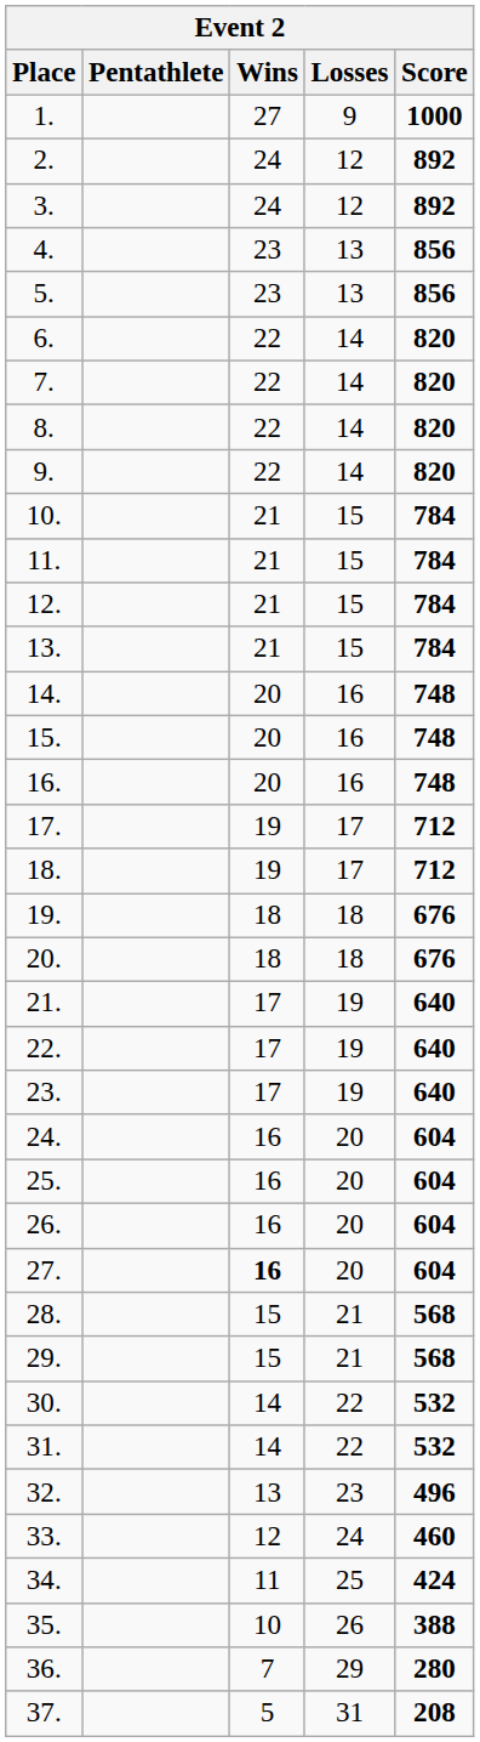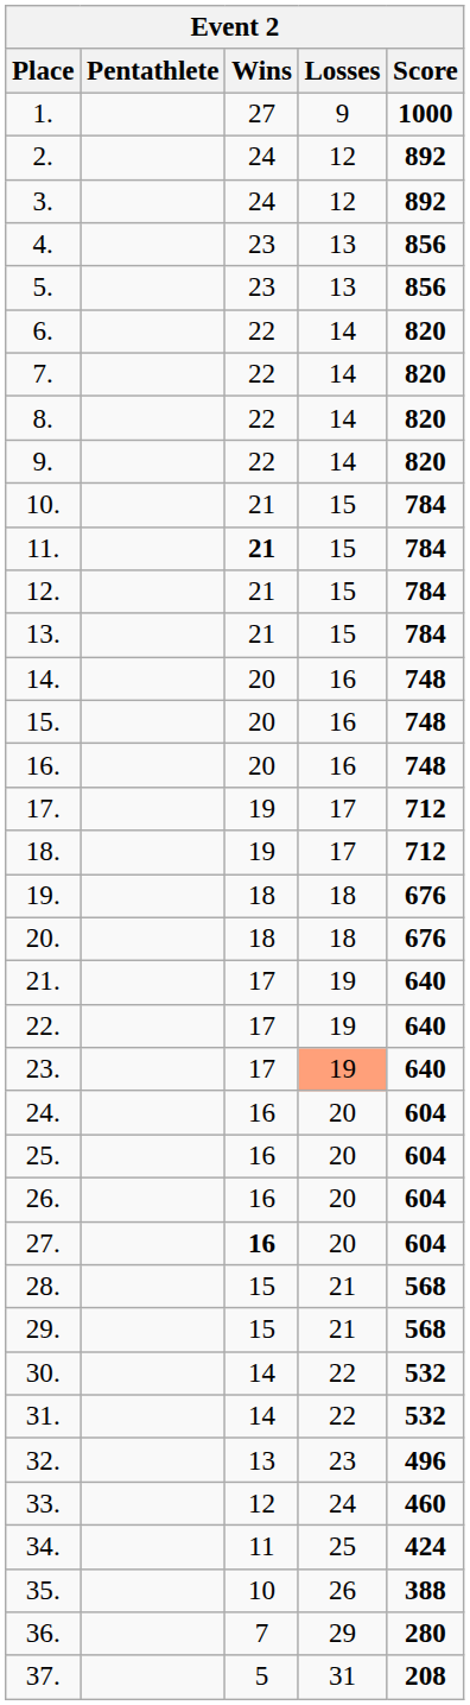11. | Wins: normal -> bold
23. | Losses: no background -> lightsalmon background
